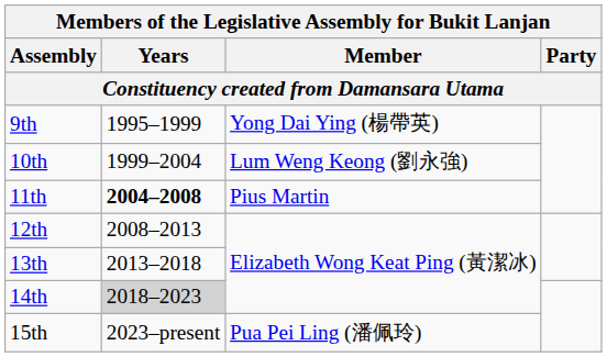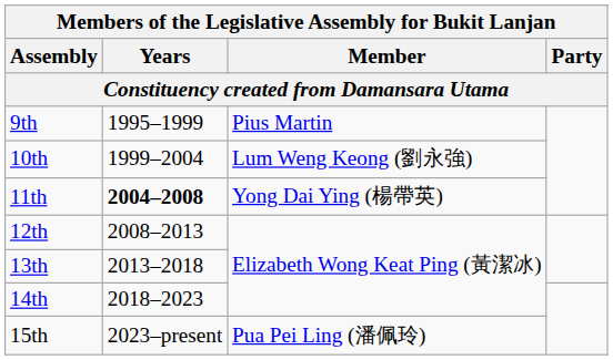9th | Member: Yong Dai Ying (楊帶英) -> Pius Martin
11th | Member: Pius Martin -> Yong Dai Ying (楊帶英)
14th | Years: lightgrey background -> no background
